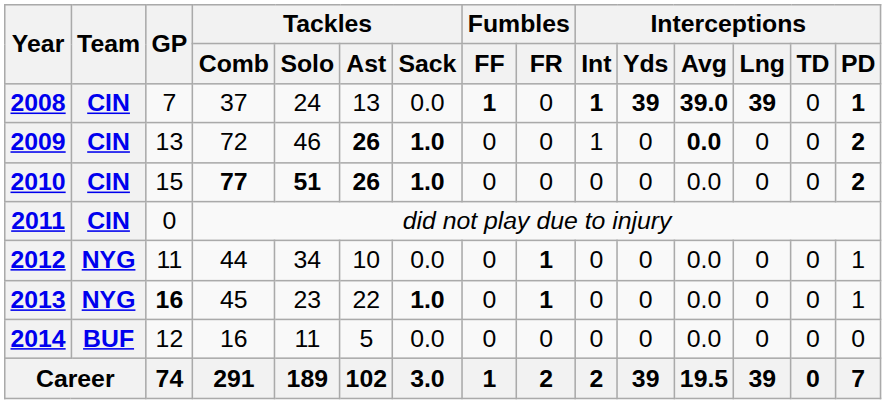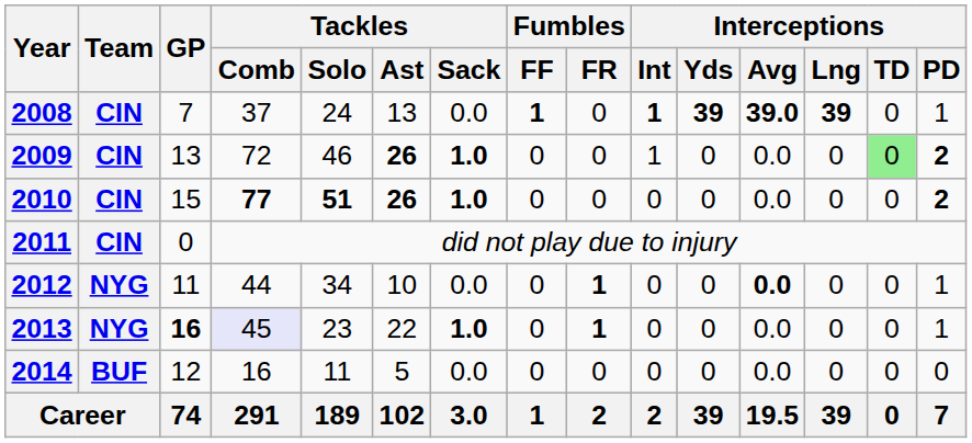2008 | Interceptions / PD: bold -> normal
2009 | Interceptions / Avg: bold -> normal
2009 | Interceptions / TD: no background -> lightgreen background
2012 | Interceptions / Avg: normal -> bold
2013 | Tackles / Comb: no background -> lavender background
